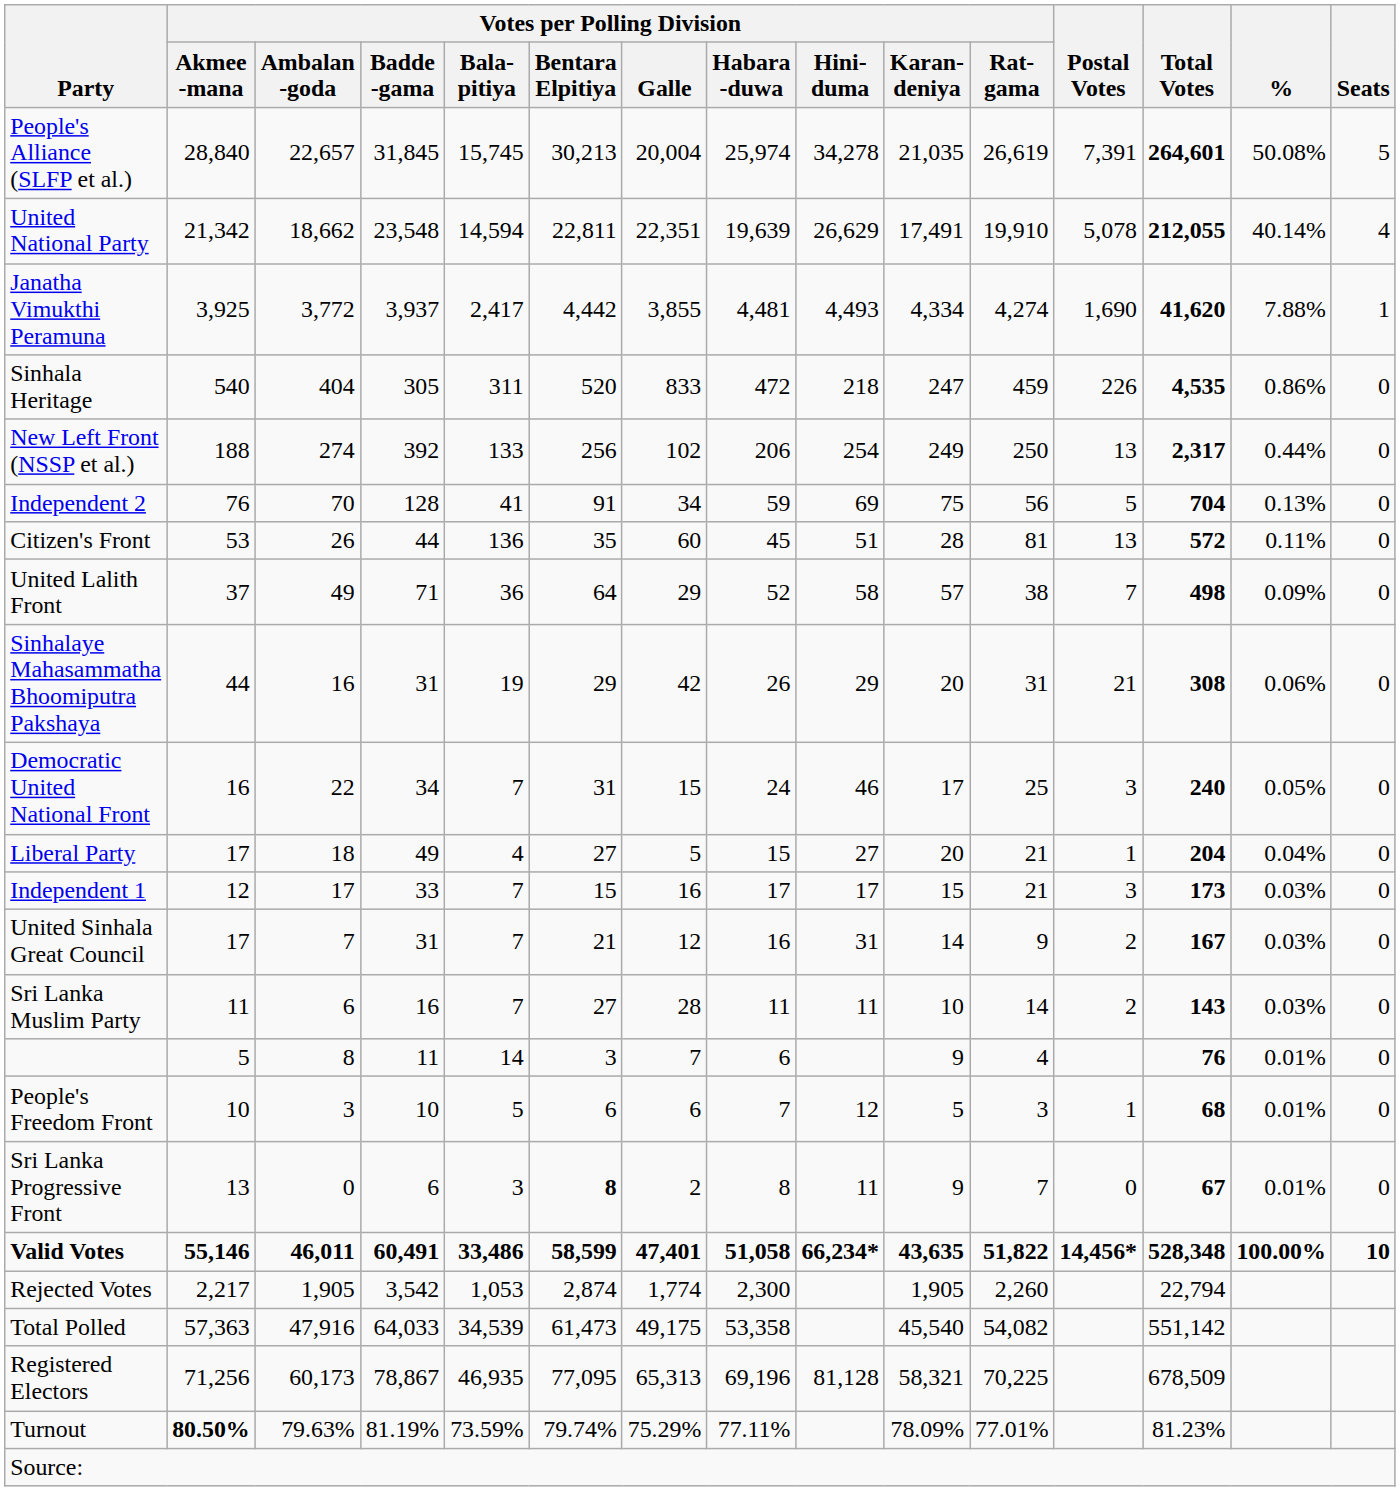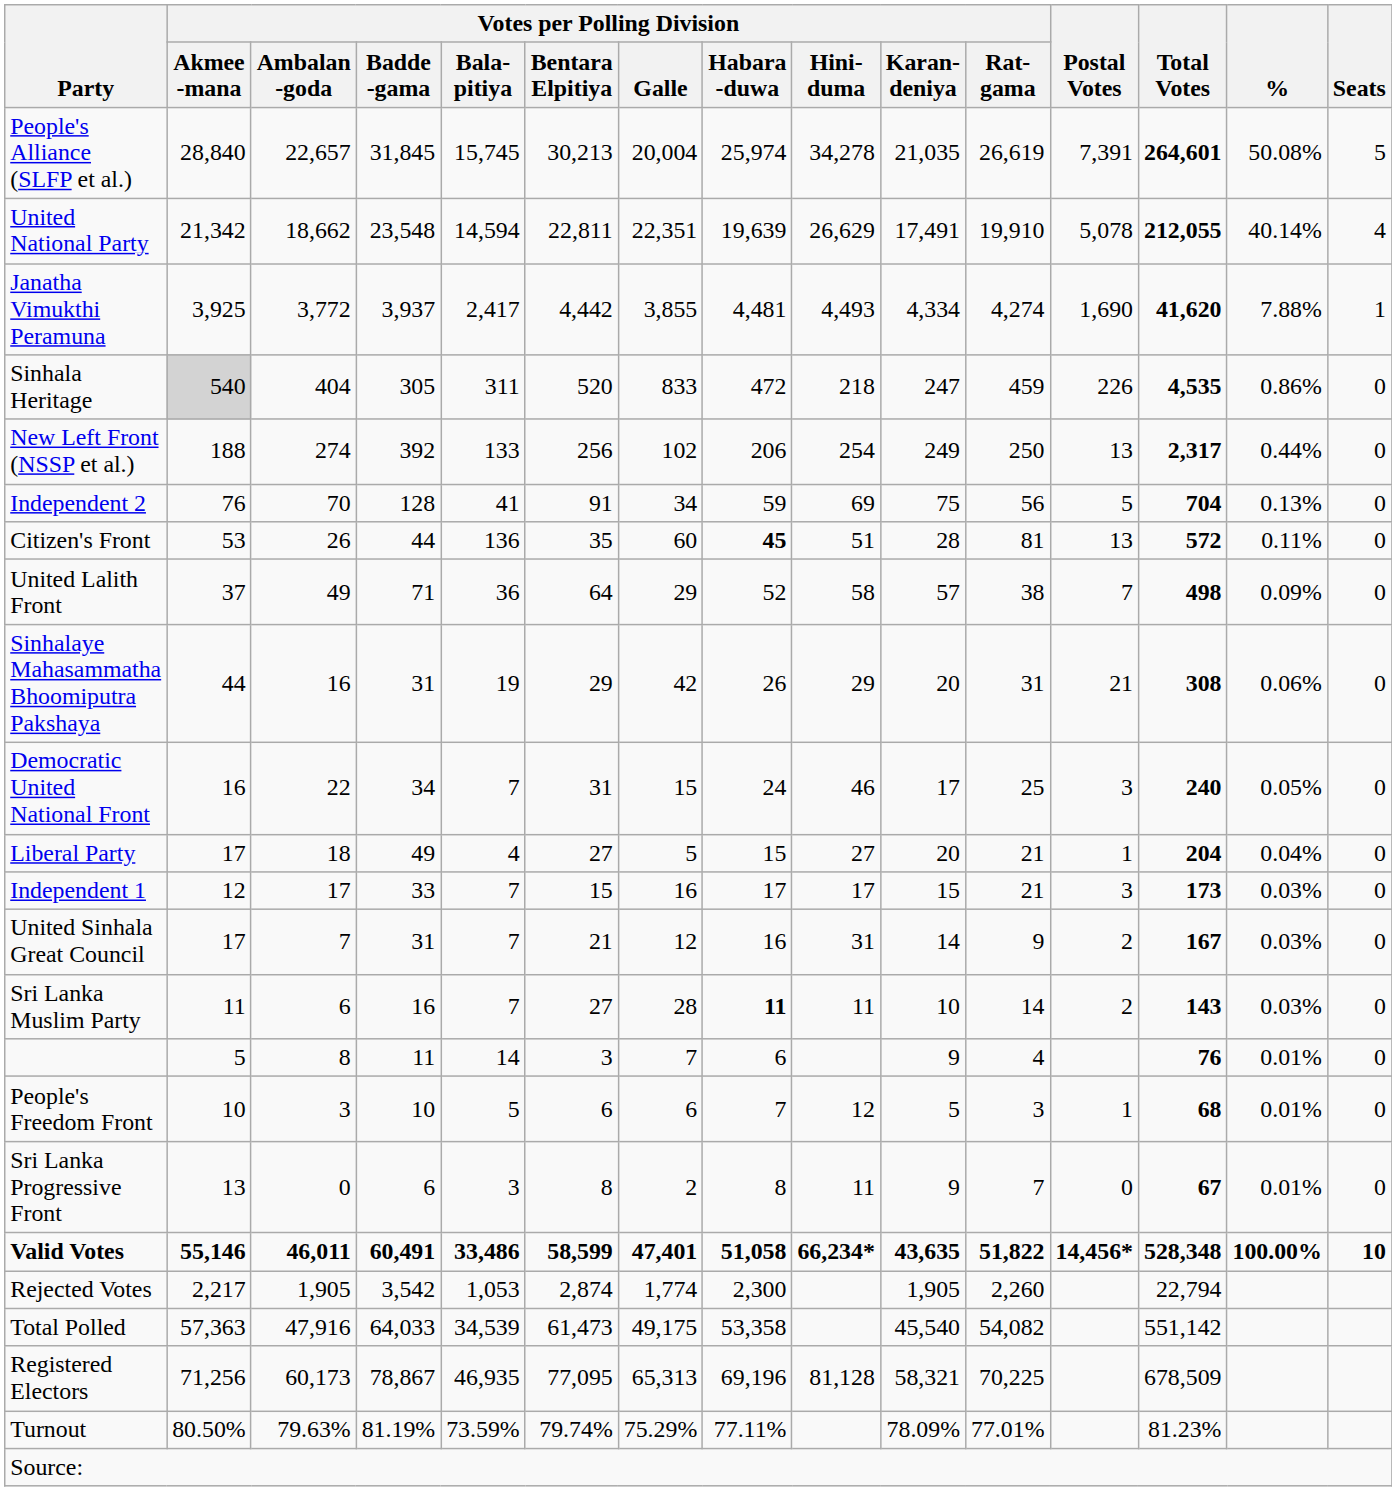Sinhala Heritage | Votes per Polling Division / Akmee -mana: no background -> lightgrey background
Citizen's Front | Votes per Polling Division / Habara -duwa: normal -> bold
Sri Lanka Muslim Party | Votes per Polling Division / Habara -duwa: normal -> bold
Sri Lanka Progressive Front | Votes per Polling Division / Bentara Elpitiya: bold -> normal
Turnout | Votes per Polling Division / Akmee -mana: bold -> normal
